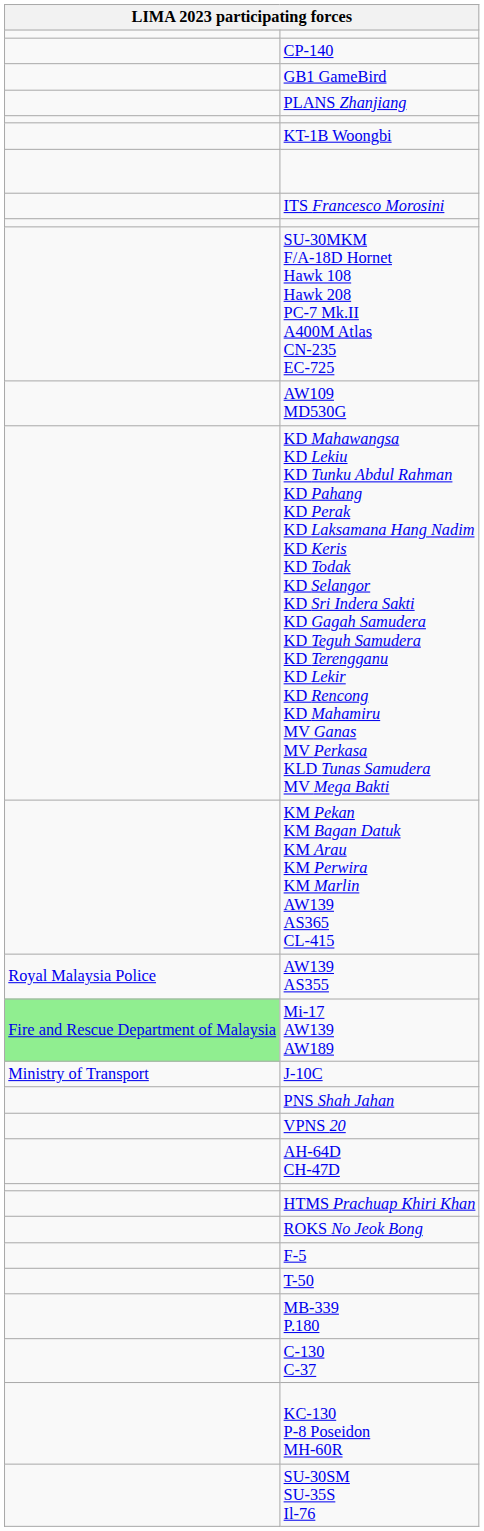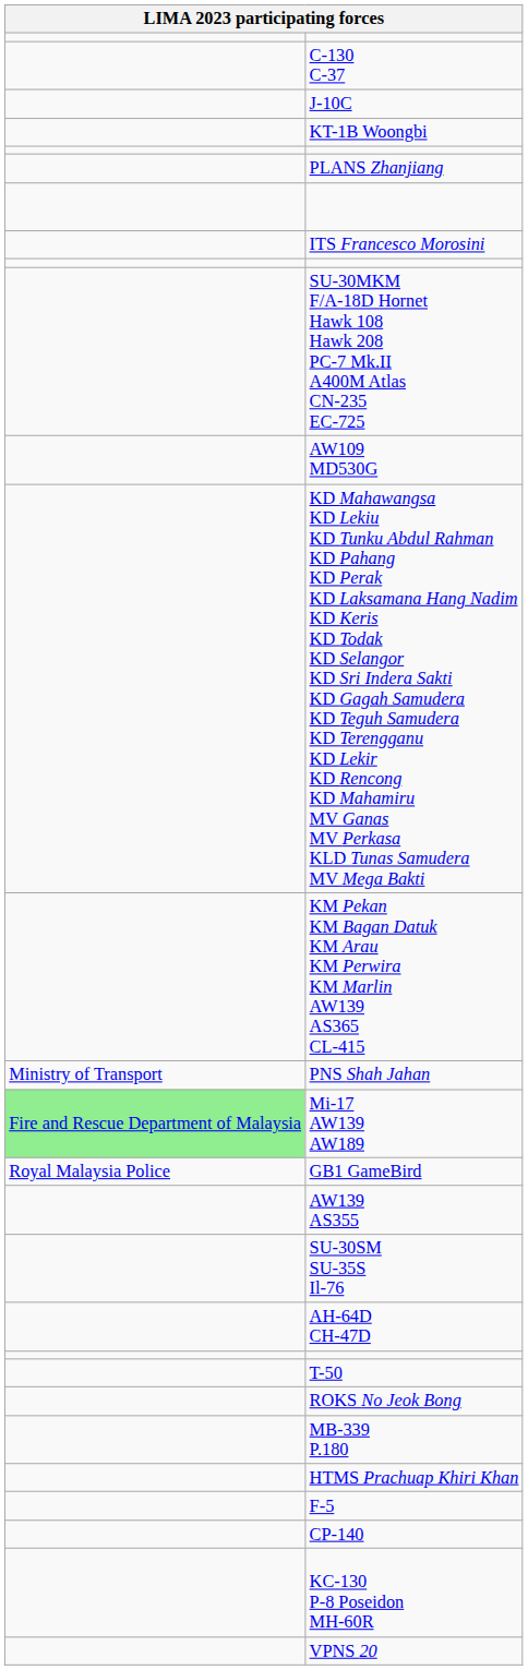row 3 | column 2: CP-140 -> C-130 C-37
row 4 | column 2: GB1 GameBird -> J-10C
row 5 | column 2: PLANS Zhanjiang -> KT-1B Woongbi
row 7 | column 2: KT-1B Woongbi -> PLANS Zhanjiang
row 15 | column 1: Royal Malaysia Police -> Ministry of Transport
row 15 | column 2: AW139 AS355 -> PNS Shah Jahan
row 17 | column 1: Ministry of Transport -> Royal Malaysia Police
row 17 | column 2: J-10C -> GB1 GameBird
row 18 | column 2: PNS Shah Jahan -> AW139 AS355
row 19 | column 2: VPNS 20 -> SU-30SM SU-35S Il-76
row 22 | column 2: HTMS Prachuap Khiri Khan -> T-50
row 24 | column 2: F-5 -> MB-339 P.180
row 25 | column 2: T-50 -> HTMS Prachuap Khiri Khan
row 26 | column 2: MB-339 P.180 -> F-5
row 27 | column 2: C-130 C-37 -> CP-140
row 29 | column 2: SU-30SM SU-35S Il-76 -> VPNS 20
